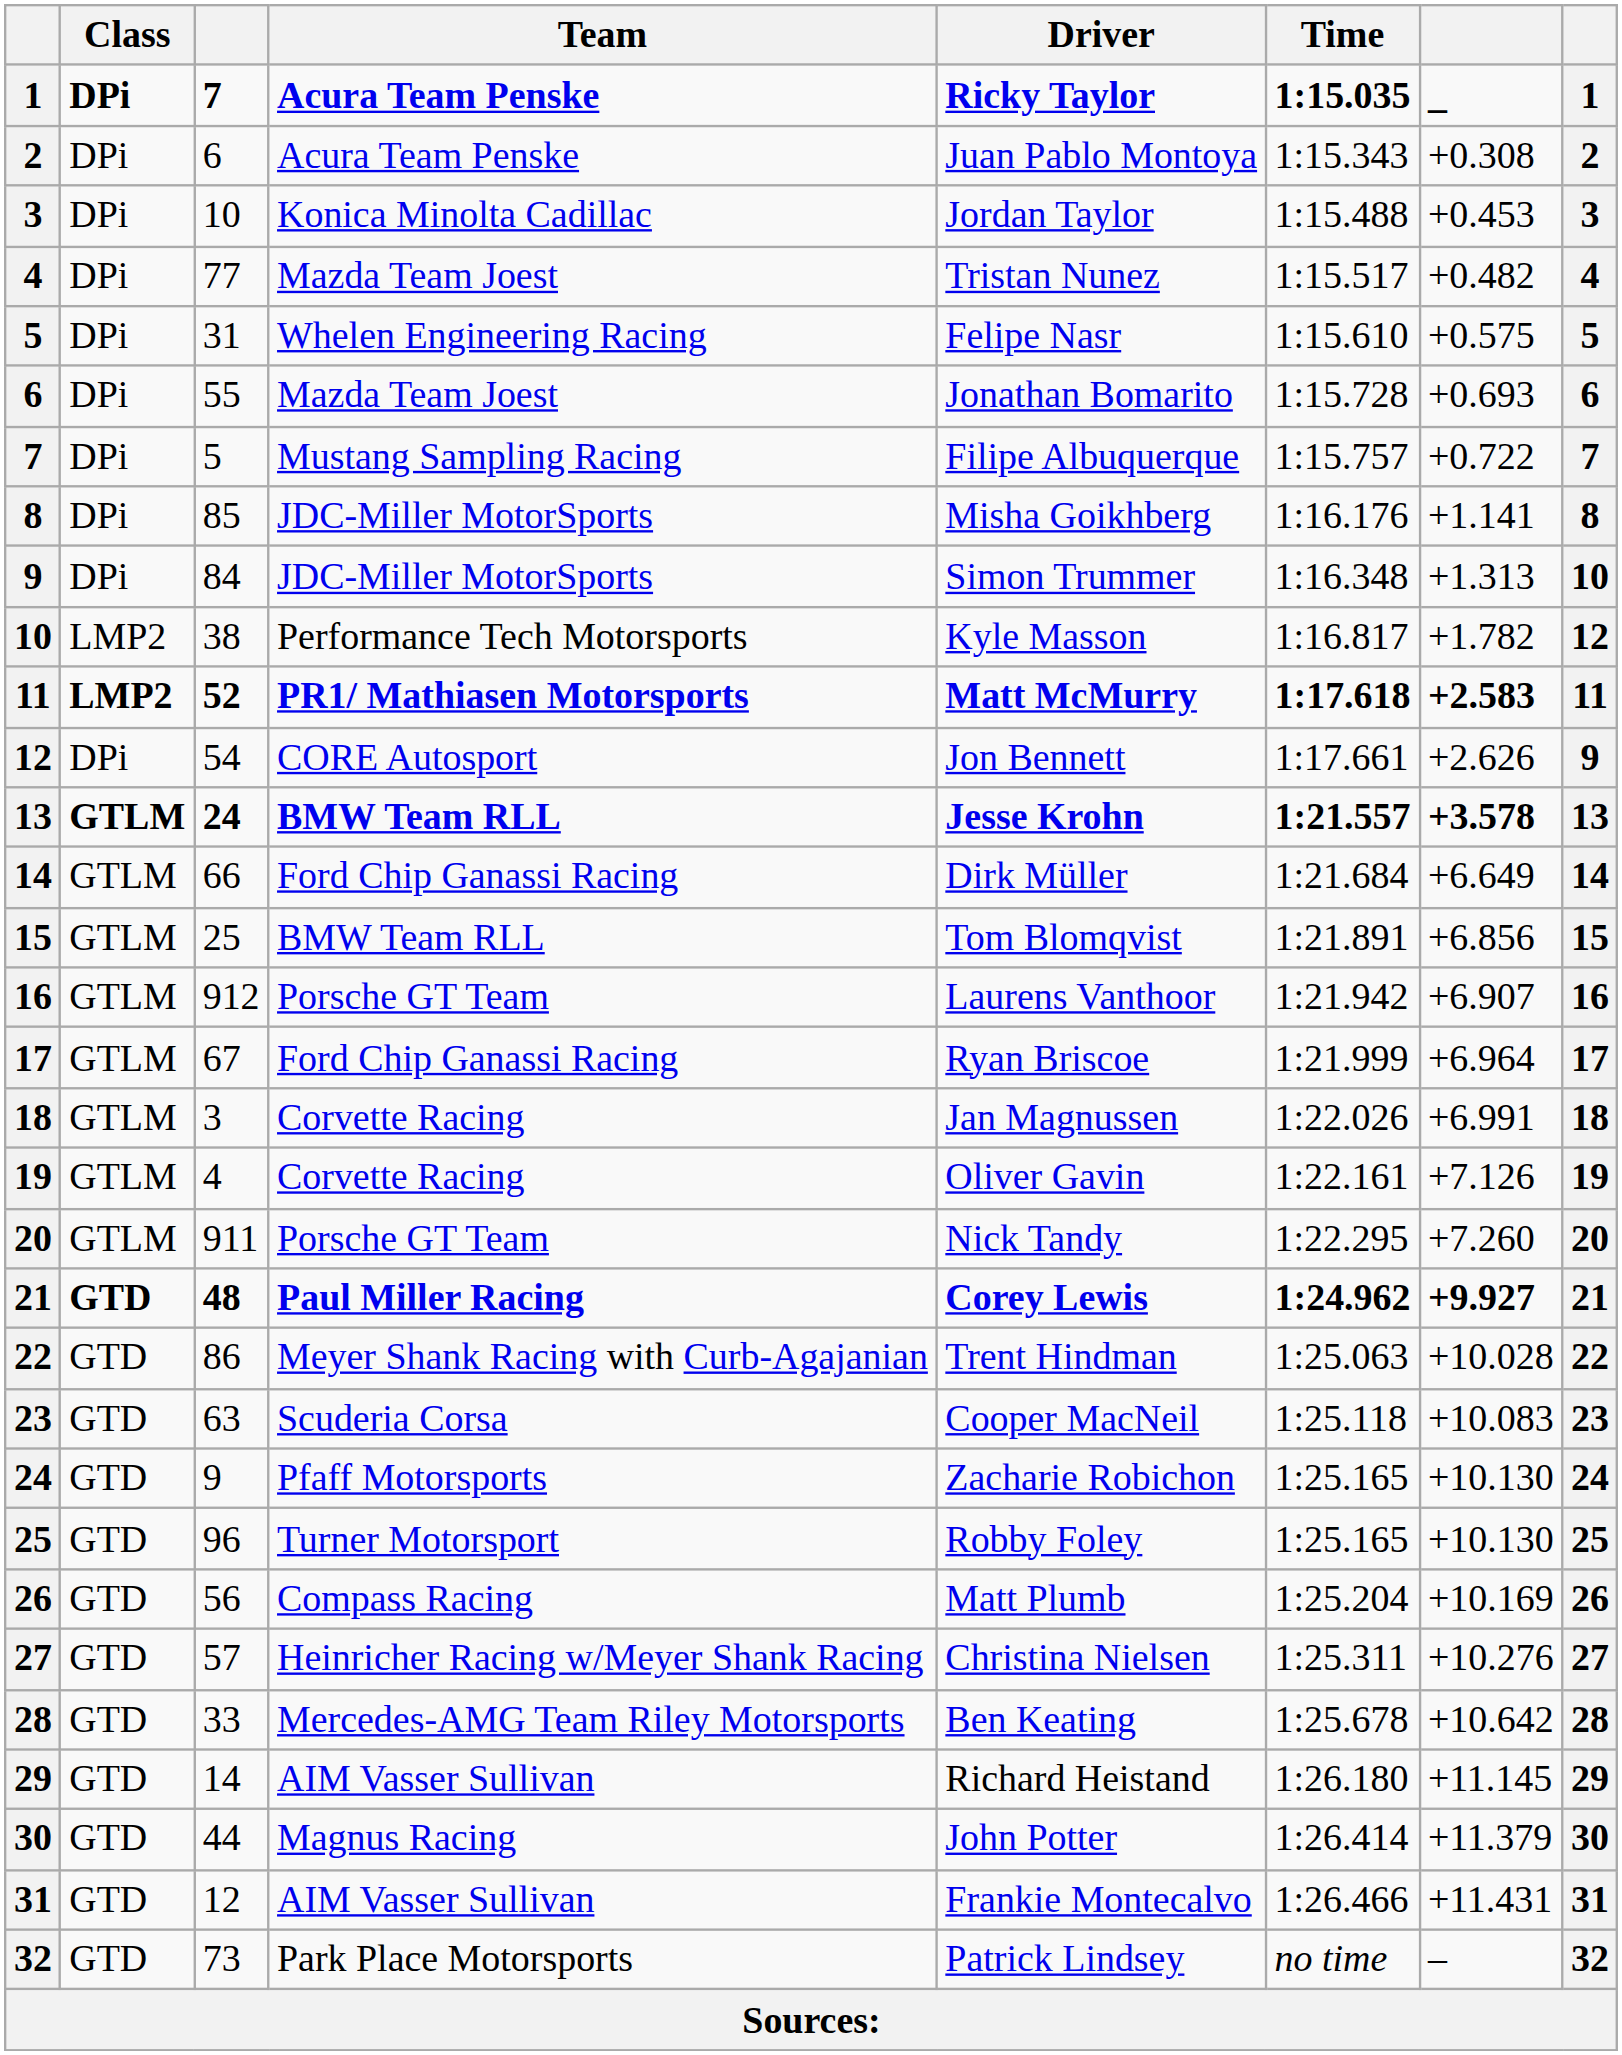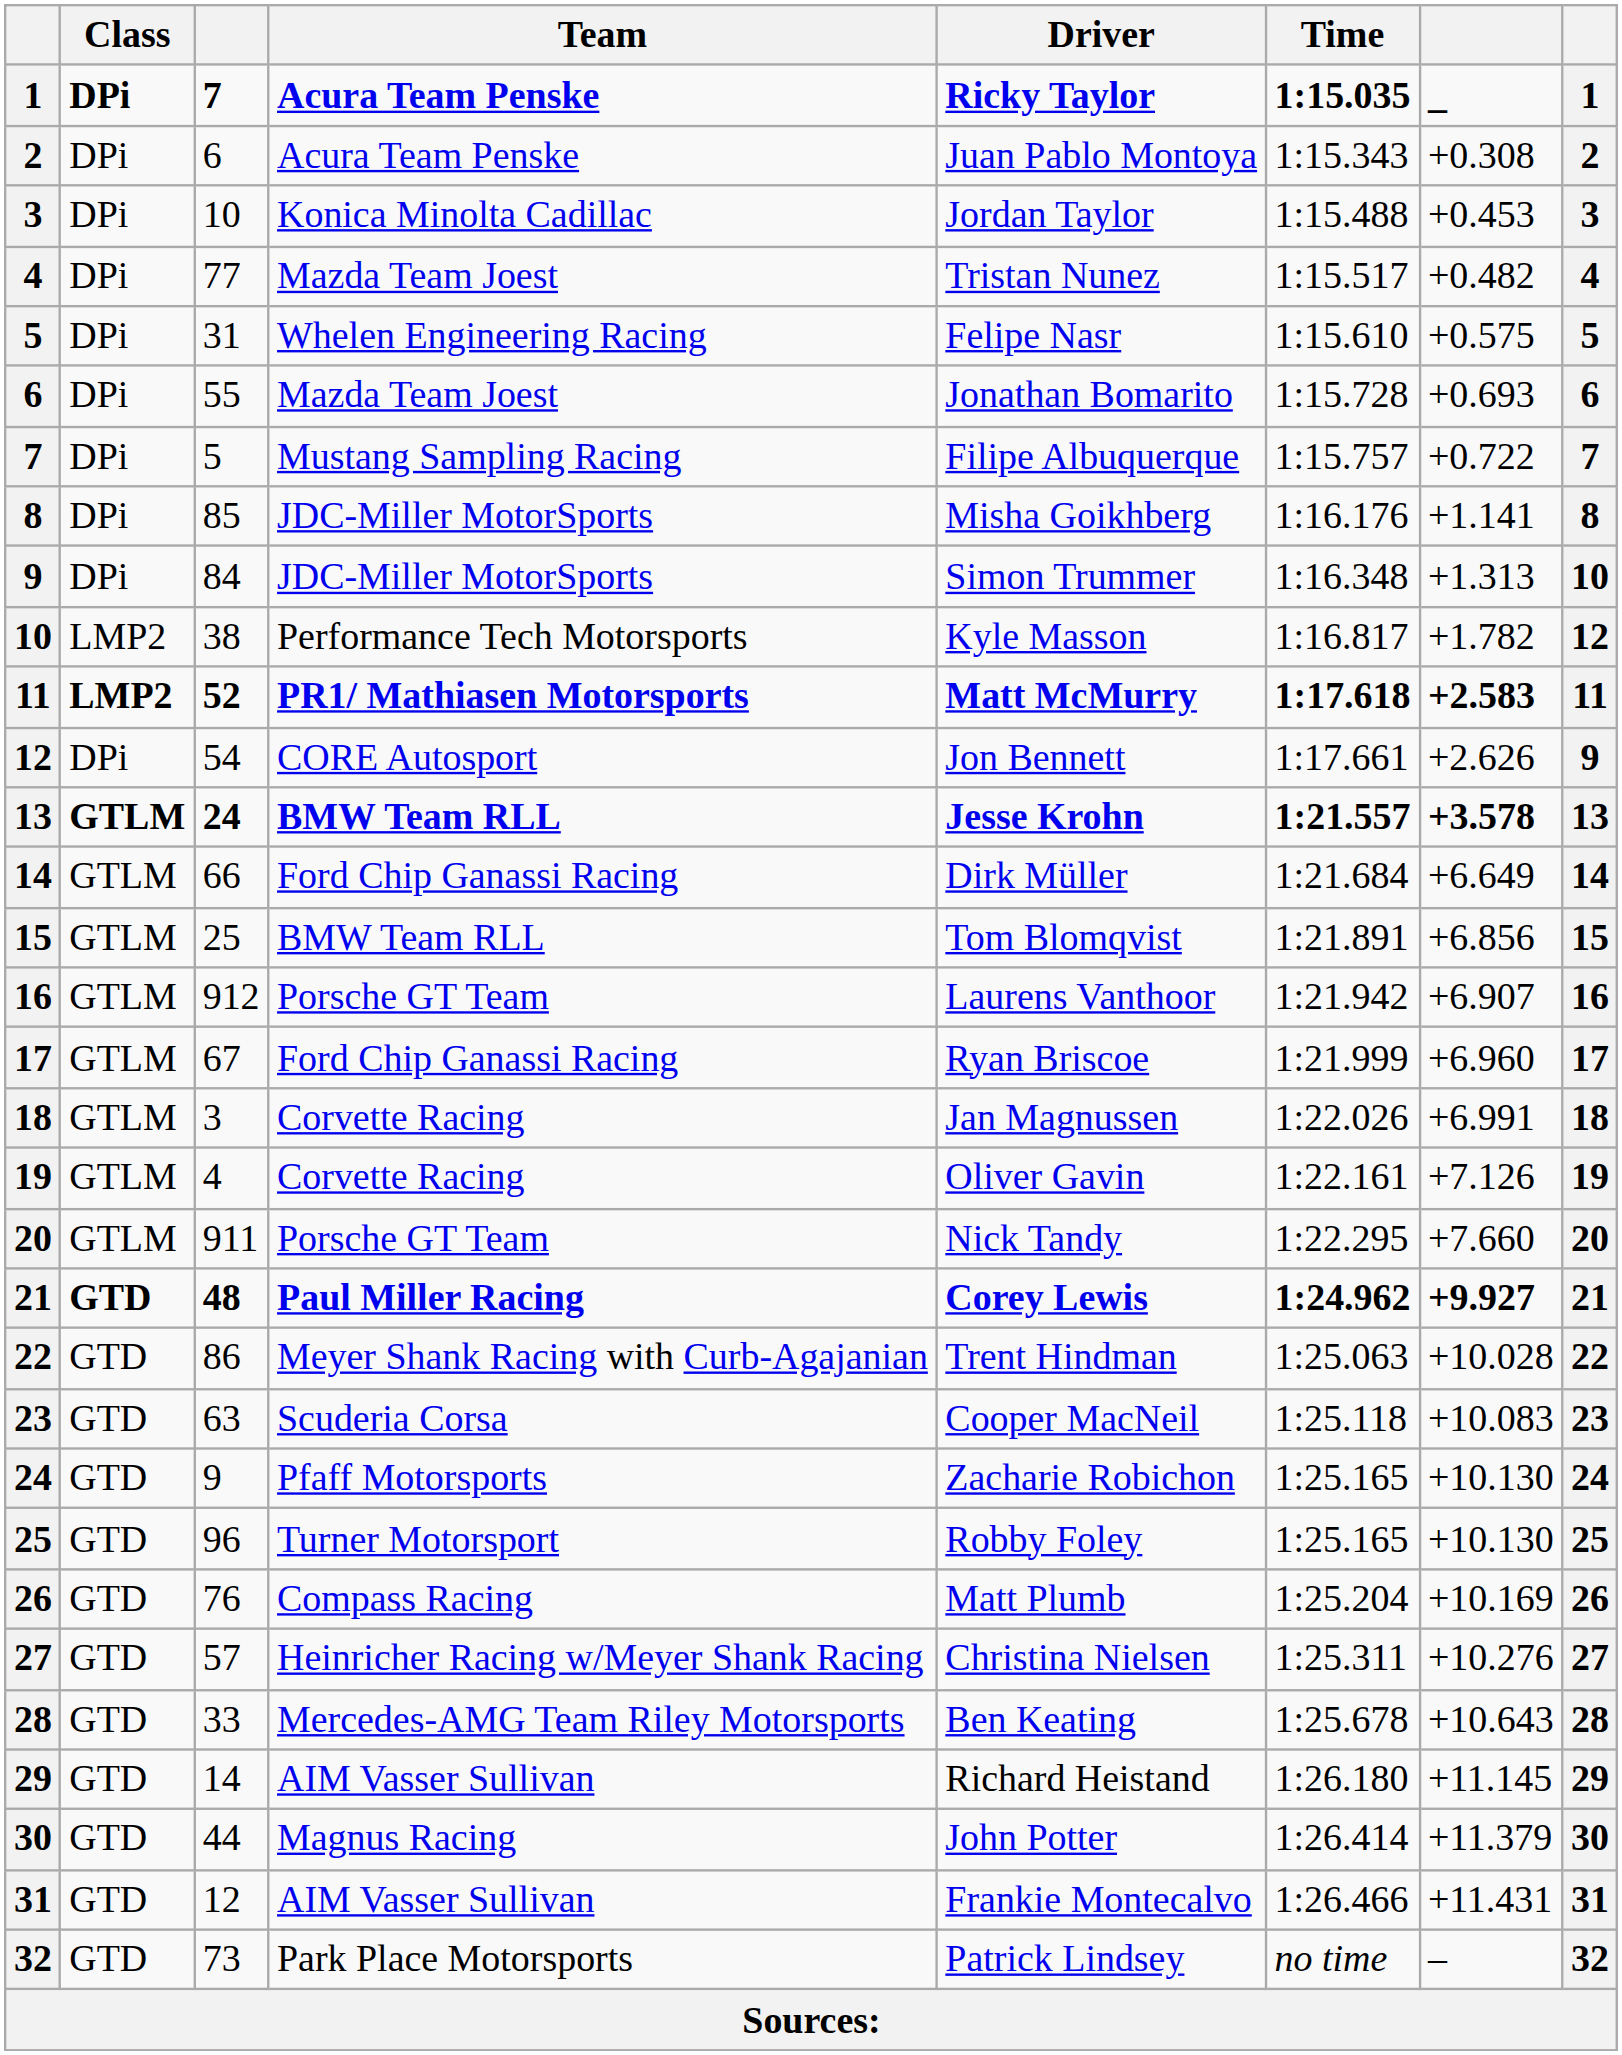row 18 | column 7: +6.964 -> +6.960
row 21 | column 7: +7.260 -> +7.660
row 27 | column 3: 56 -> 76
row 29 | column 7: +10.642 -> +10.643
